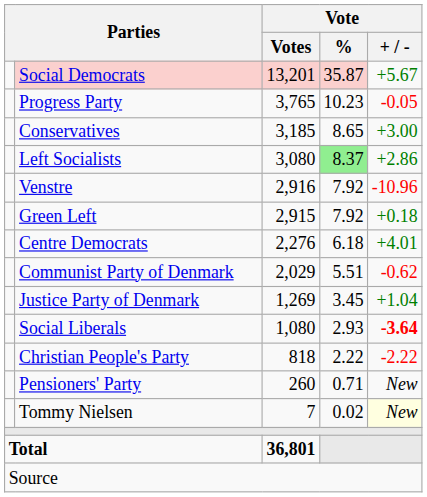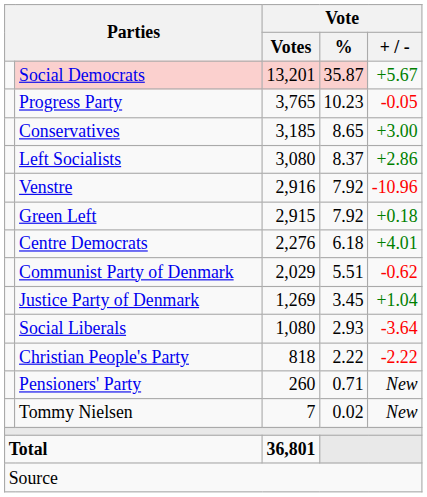Left Socialists | Vote / %: lightgreen background -> no background
Social Liberals | Vote / + / -: bold -> normal
Tommy Nielsen | Vote / + / -: lightyellow background -> no background
